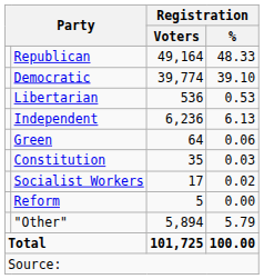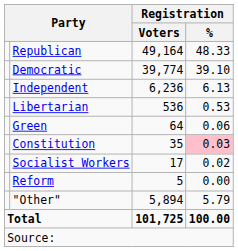rows swapped: Independent <-> Libertarian
Constitution | Registration / %: no background -> pink background
